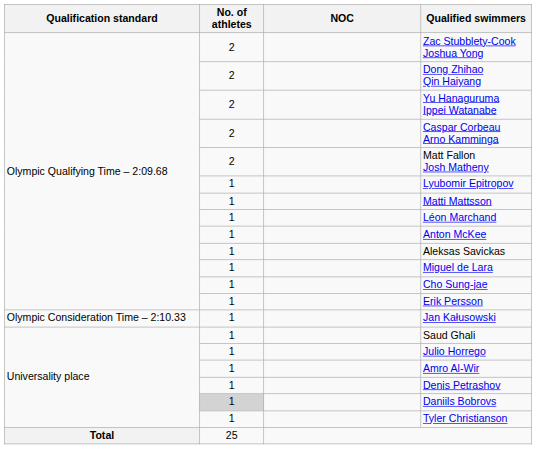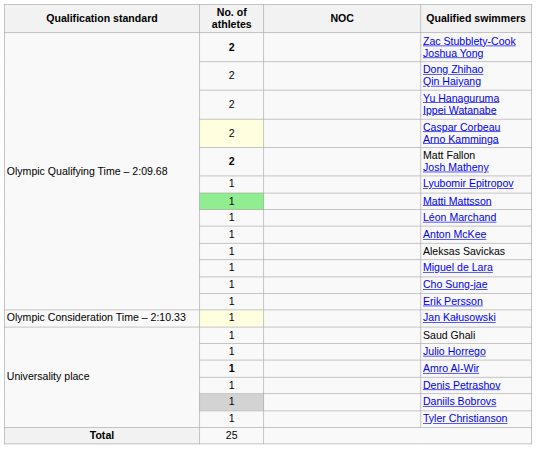Zac Stubblety-Cook Joshua Yong | No. of athletes: normal -> bold
Caspar Corbeau Arno Kamminga | No. of athletes: no background -> lightyellow background
Matt Fallon Josh Matheny | No. of athletes: normal -> bold
Matti Mattsson | No. of athletes: no background -> lightgreen background
Jan Kałusowski | No. of athletes: no background -> lightyellow background
Amro Al-Wir | No. of athletes: normal -> bold
